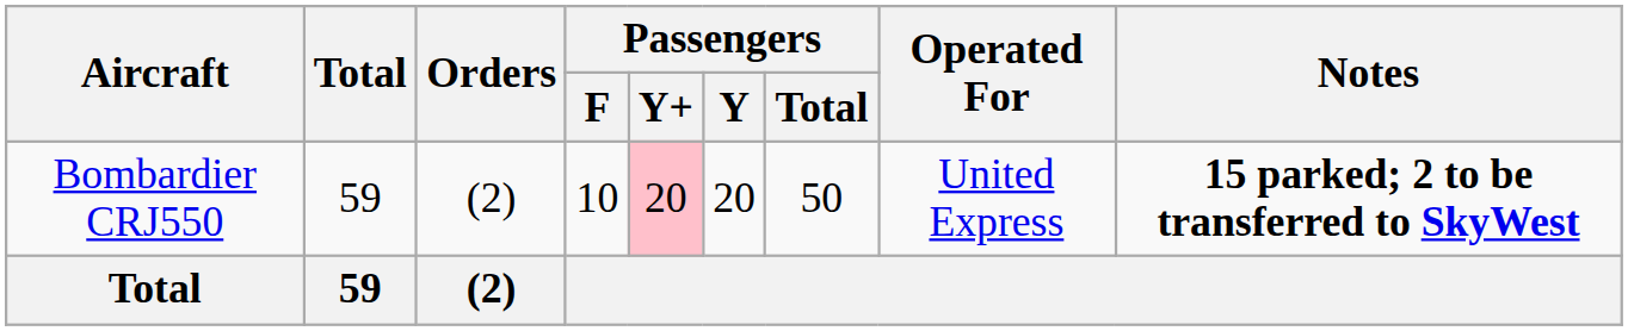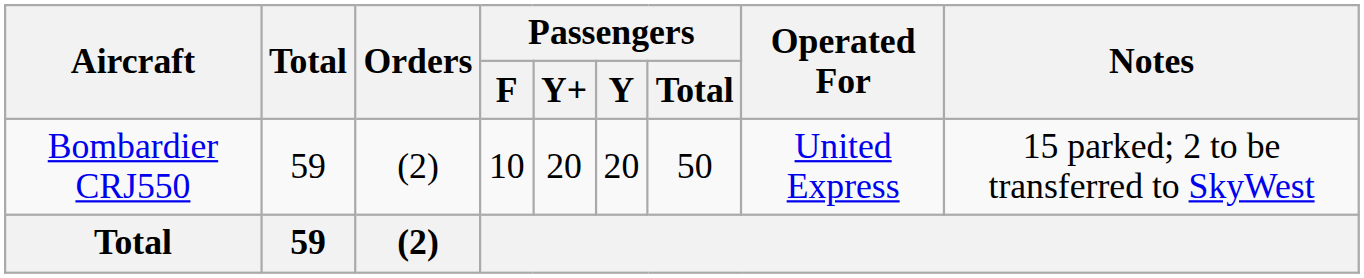Bombardier CRJ550 | Passengers / Y+: pink background -> no background
Bombardier CRJ550 | Notes: bold -> normal
